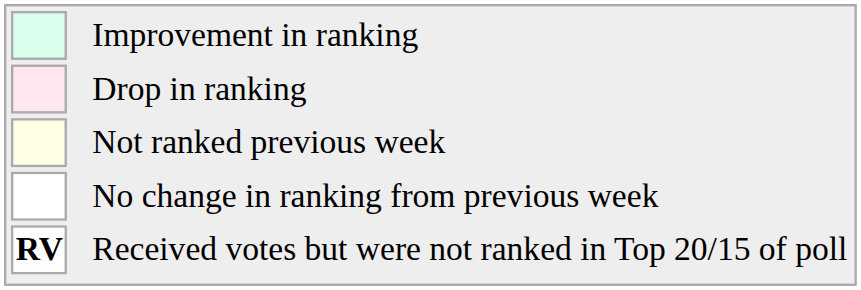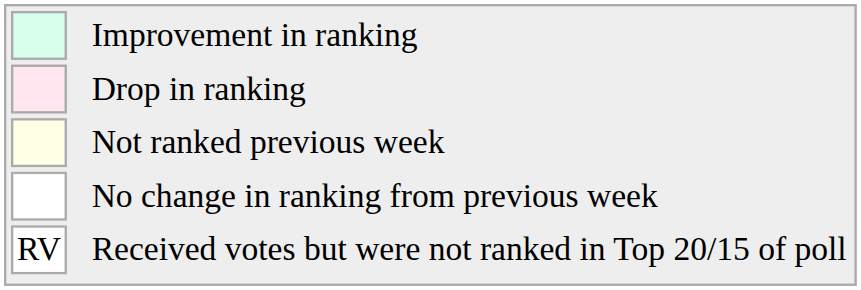Received votes but were not ranked in Top 20/15 of poll | column 1: bold -> normal
